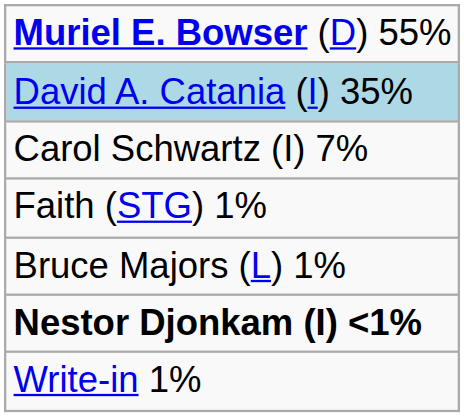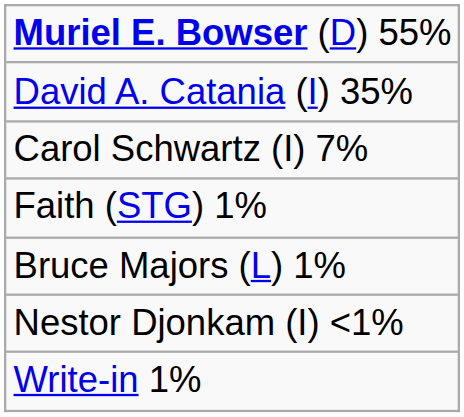row 2 | column 1: lightblue background -> no background
row 6 | column 1: bold -> normal
